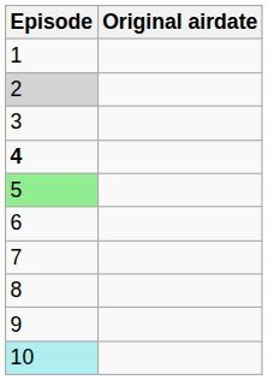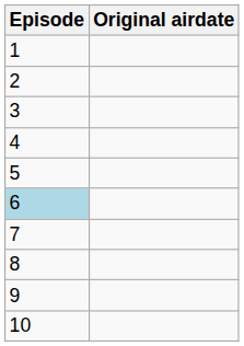2 | Episode: lightgrey background -> no background
4 | Episode: bold -> normal
5 | Episode: lightgreen background -> no background
6 | Episode: no background -> lightblue background
10 | Episode: paleturquoise background -> no background
